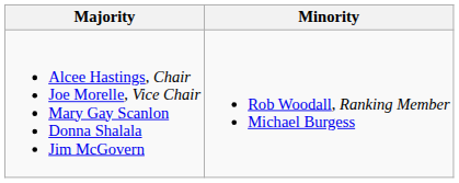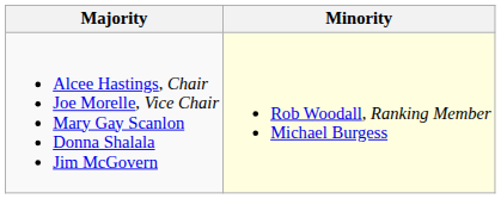row 2 | Minority: no background -> lightyellow background
